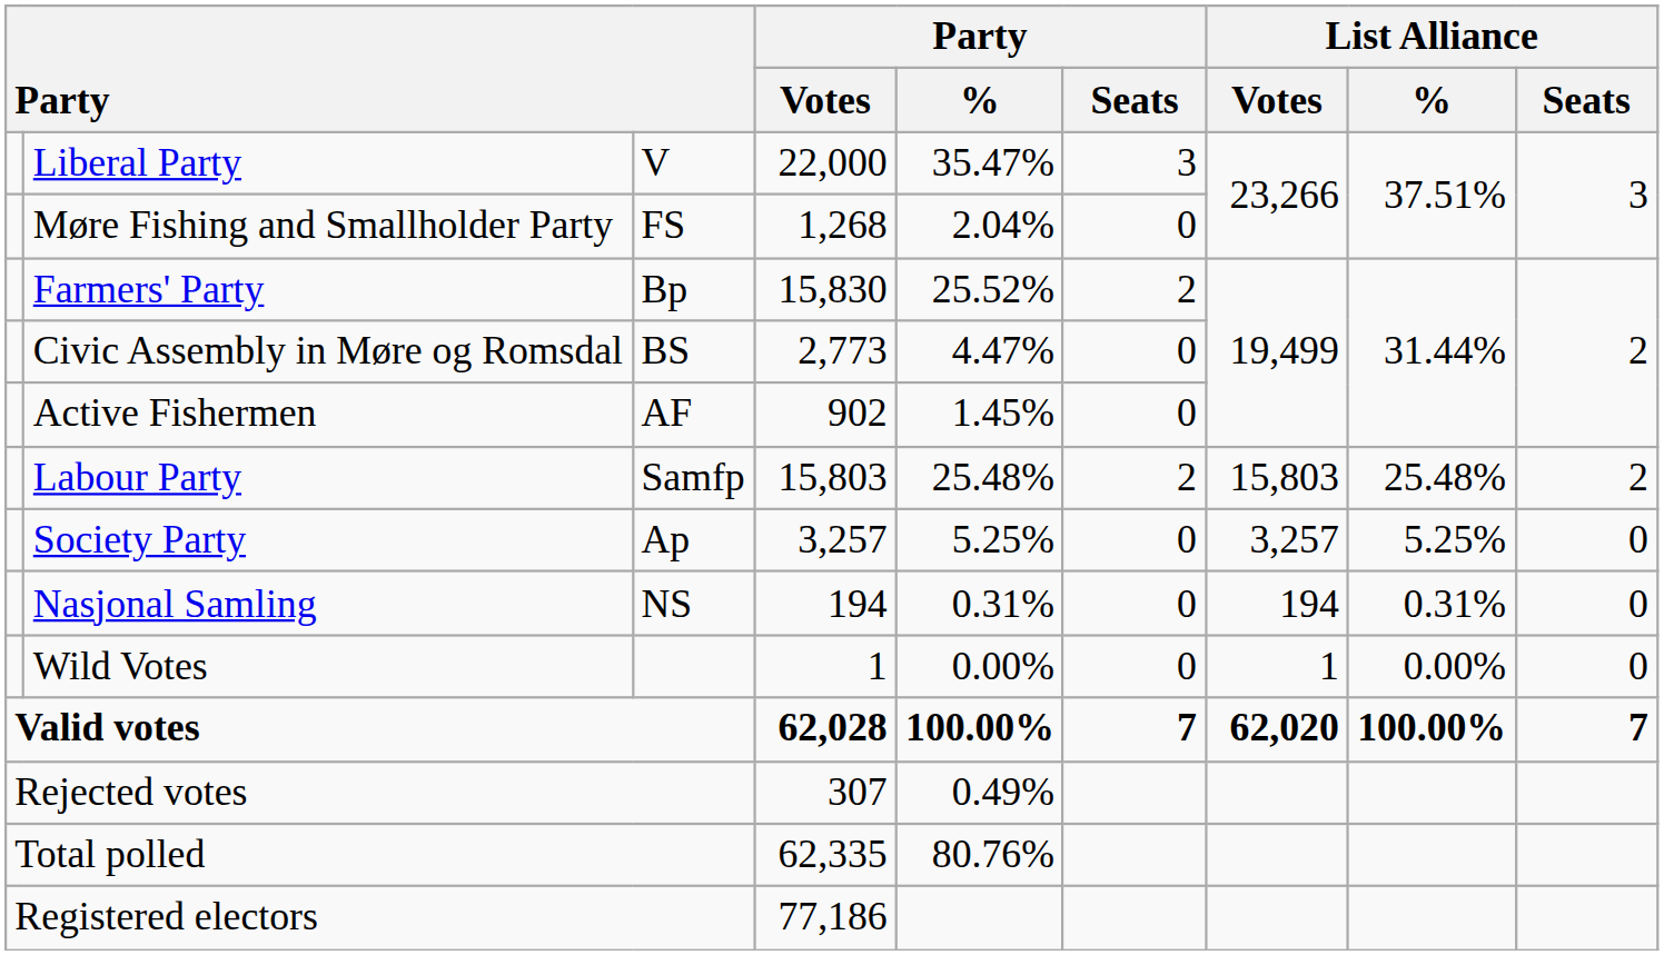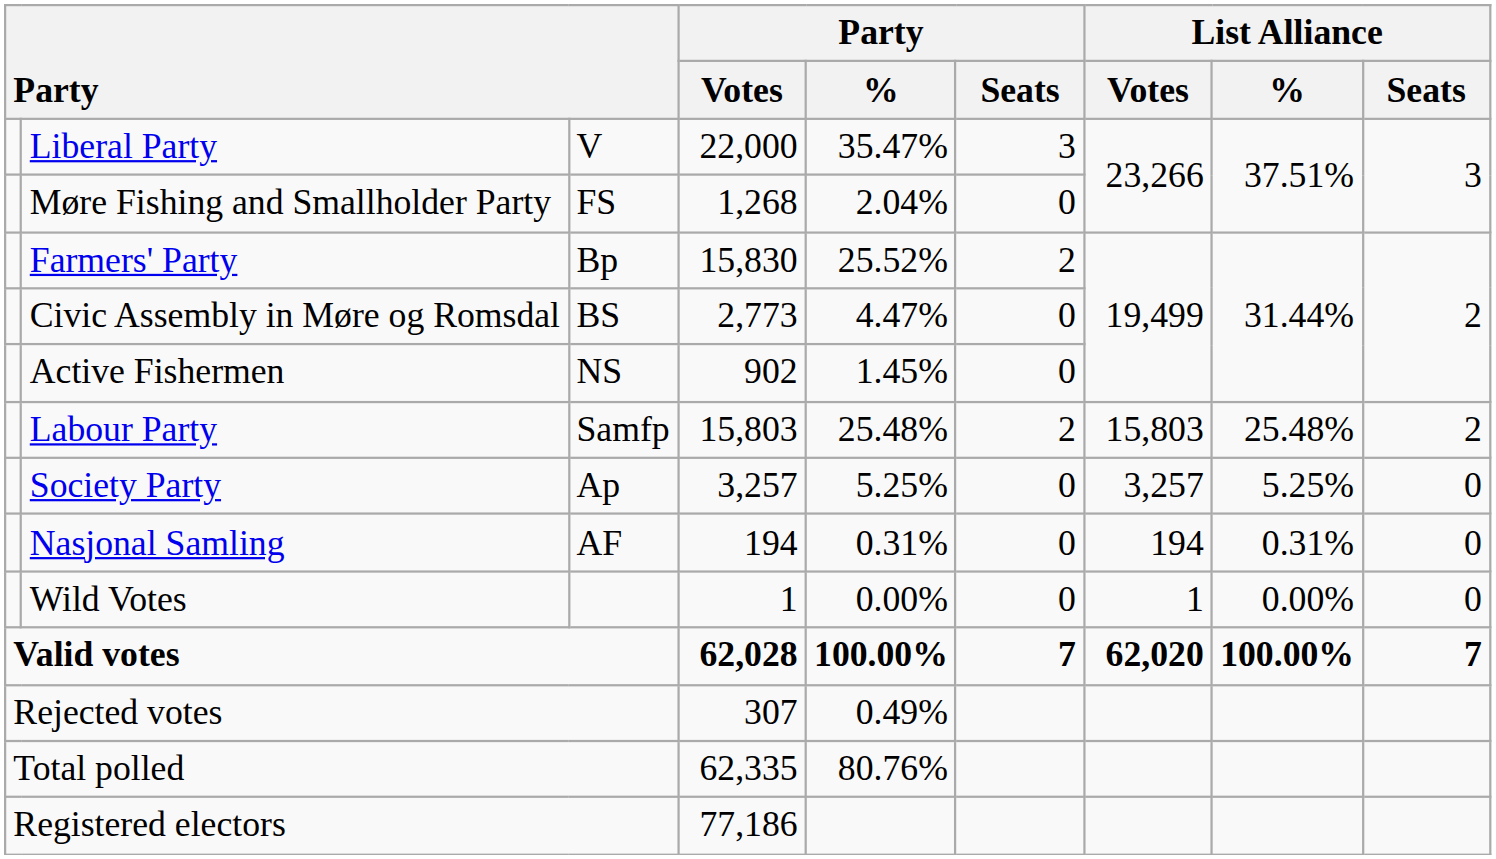Active Fishermen | column 3: AF -> NS
Nasjonal Samling | column 3: NS -> AF
